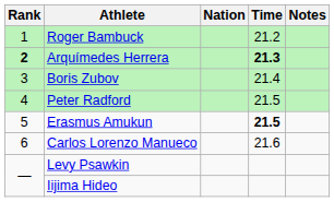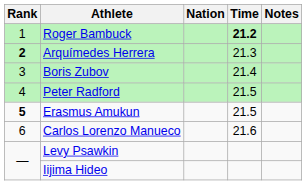Roger Bambuck | Time: normal -> bold
Arquímedes Herrera | Time: bold -> normal
Erasmus Amukun | Rank: normal -> bold
Erasmus Amukun | Time: bold -> normal
